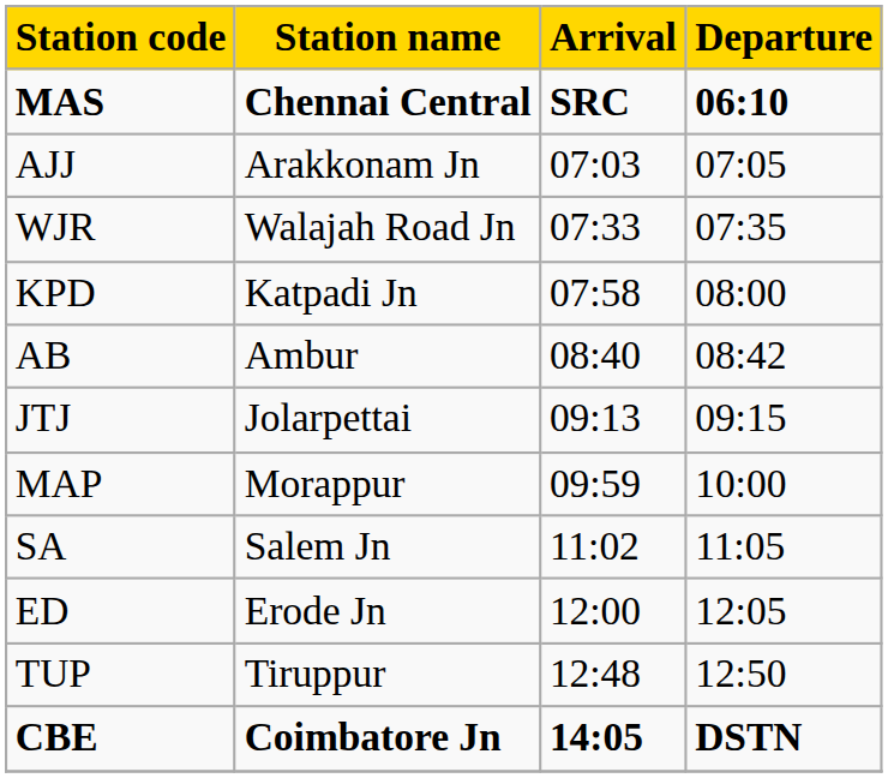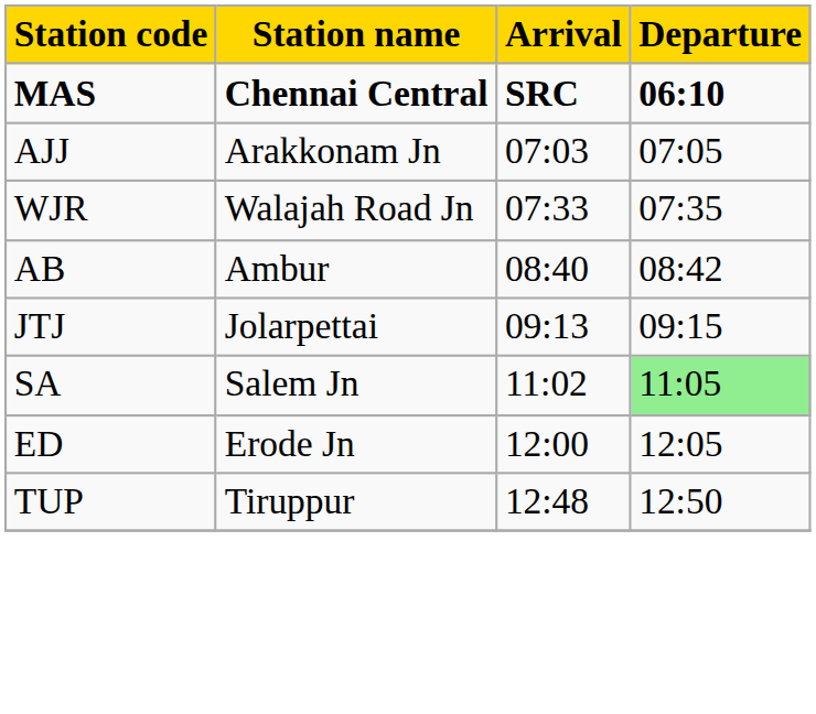- row: KPD | Katpadi Jn | 07:58 | 08:00
- row: MAP | Morappur | 09:59 | 10:00
SA | Departure: no background -> lightgreen background
- row: CBE | Coimbatore Jn | 14:05 | DSTN
